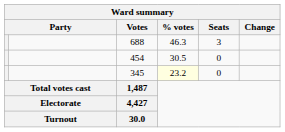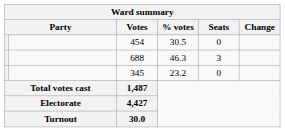rows swapped: 688 <-> 454
345 | % votes: lightyellow background -> no background
